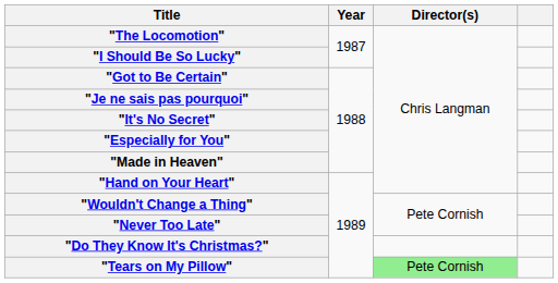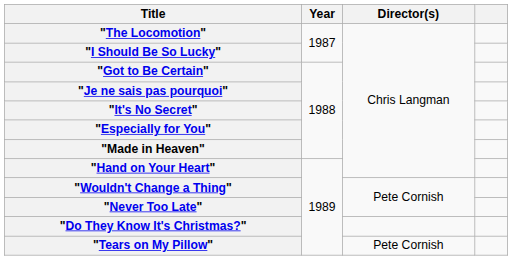"Tears on My Pillow" | Director(s): lightgreen background -> no background
